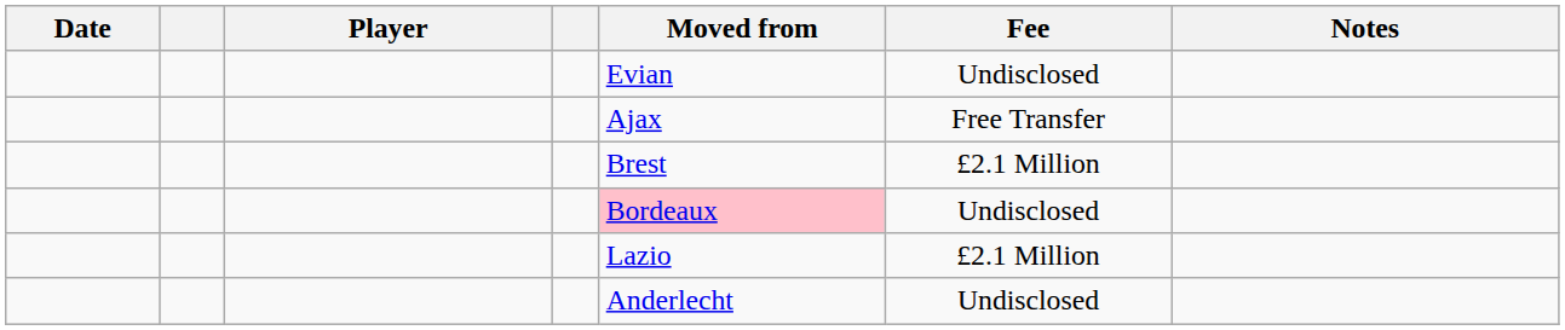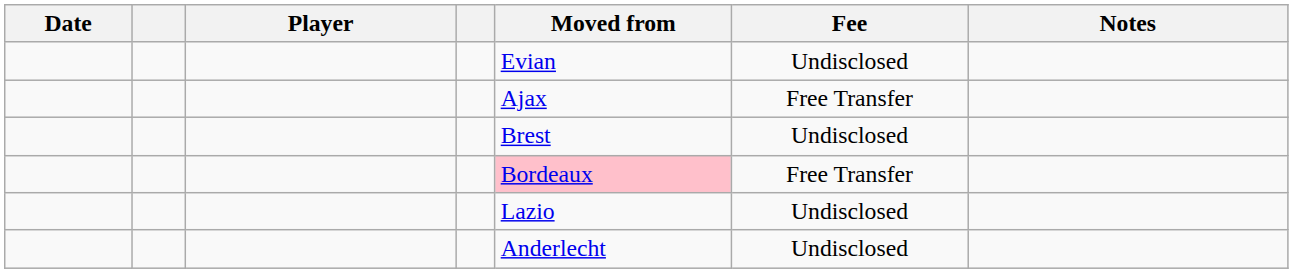row 4 | Fee: £2.1 Million -> Undisclosed
row 5 | Fee: Undisclosed -> Free Transfer
row 6 | Fee: £2.1 Million -> Undisclosed
